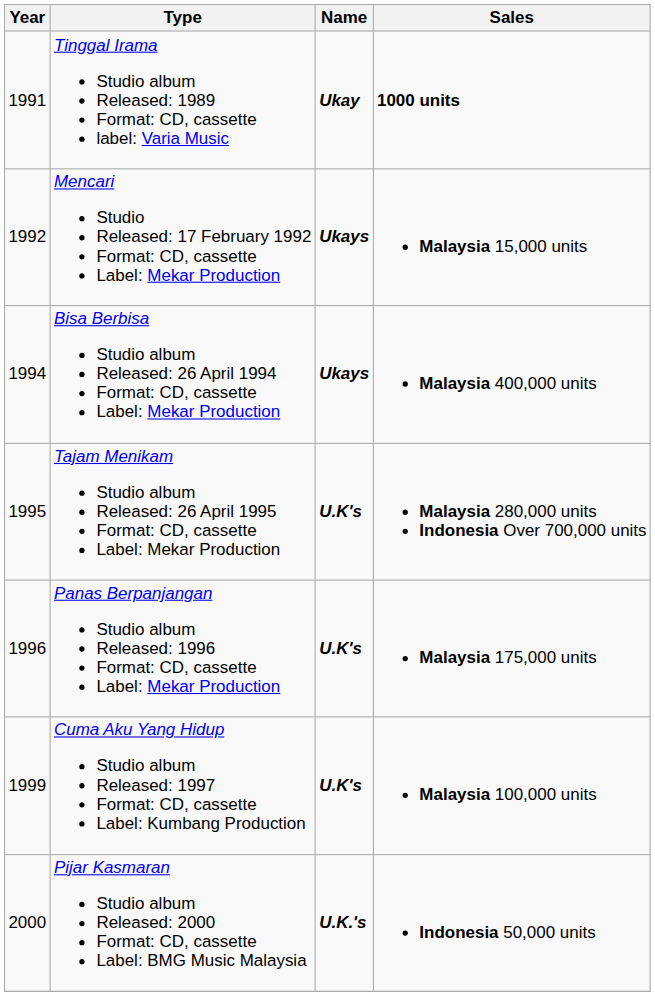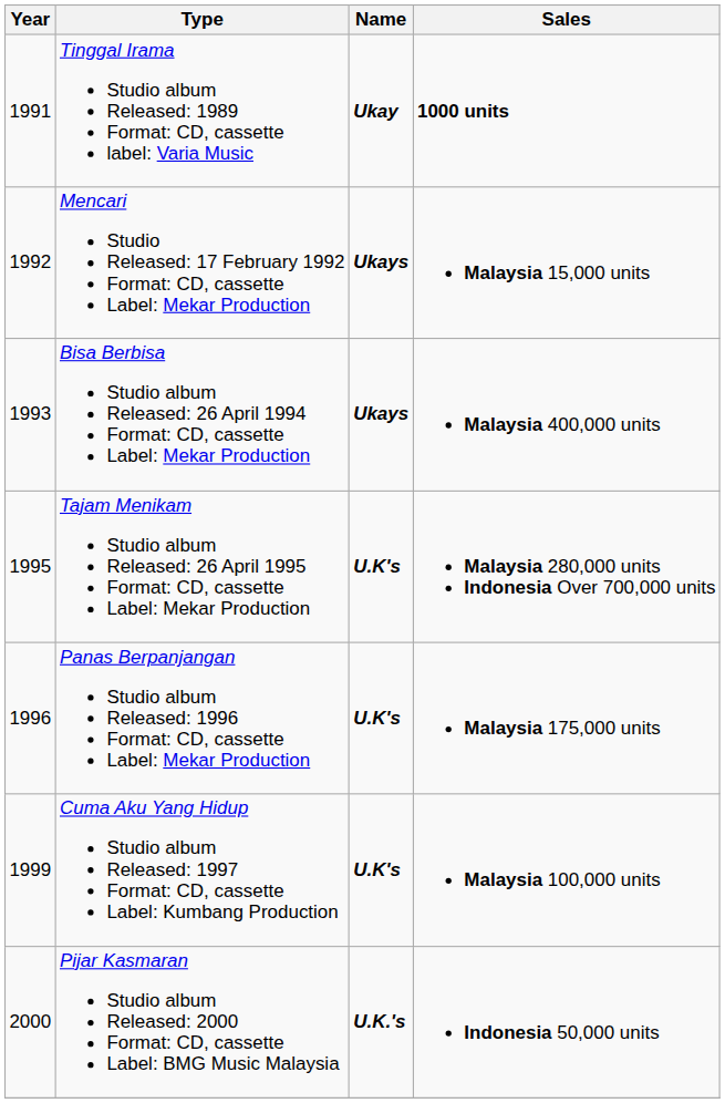row 4 | Year: 1994 -> 1993
